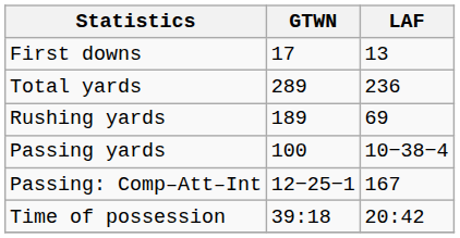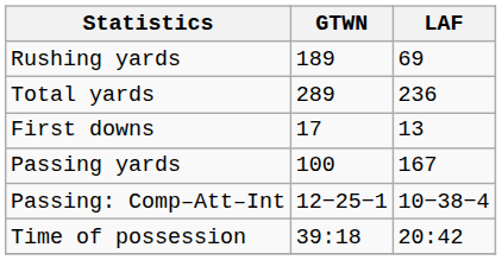rows swapped: First downs <-> Rushing yards
Passing yards | LAF: 10−38−4 -> 167
Passing: Comp–Att–Int | LAF: 167 -> 10−38−4
